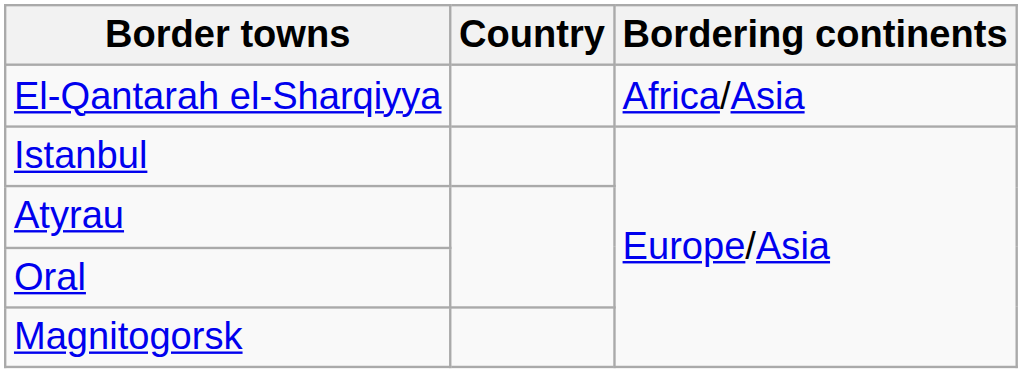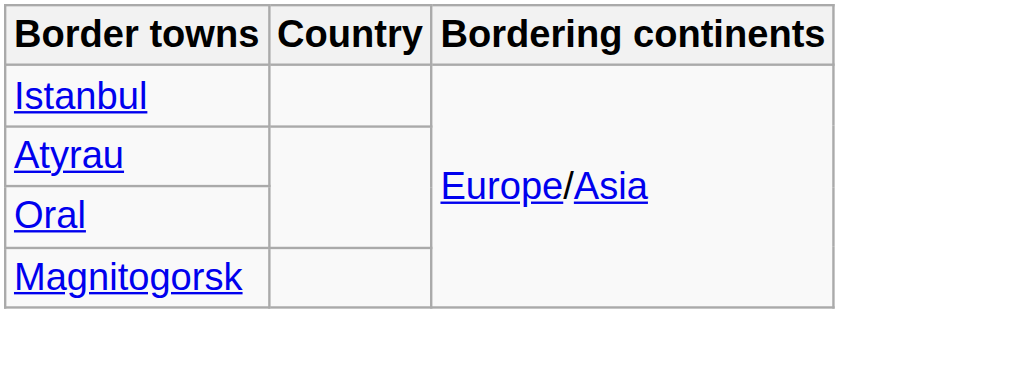- row: El-Qantarah el-Sharqiyya | Africa/Asia
